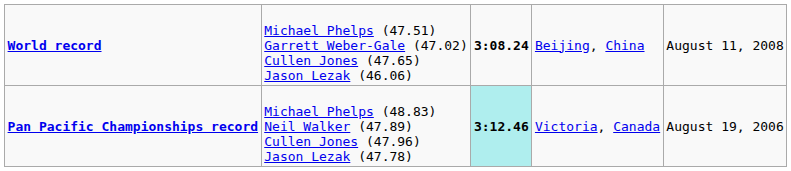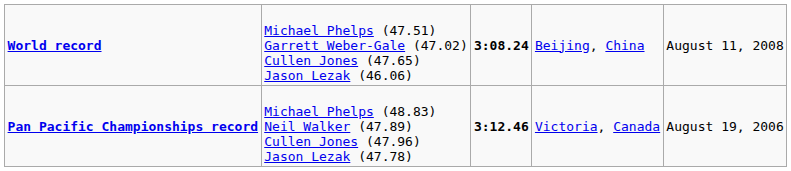Pan Pacific Championships record | column 3: paleturquoise background -> no background
